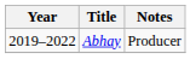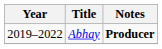Abhay | Notes: normal -> bold
